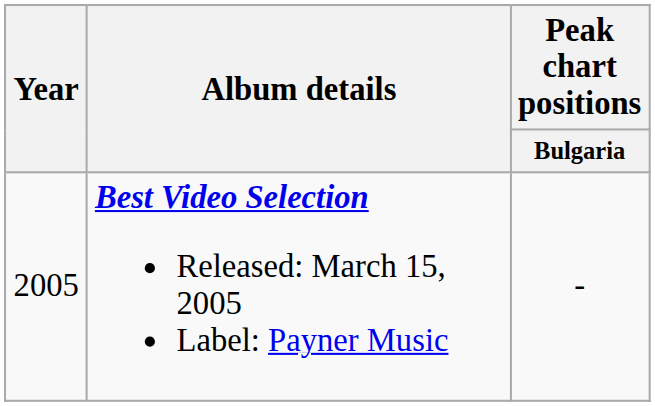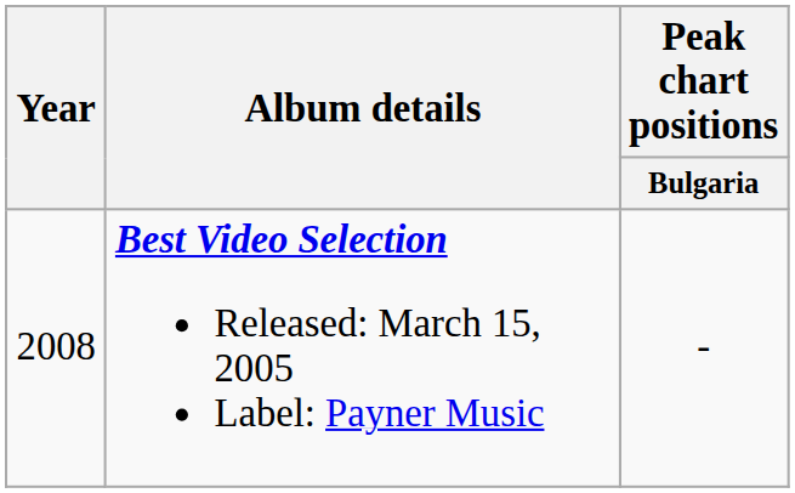row 3 | Year: 2005 -> 2008
